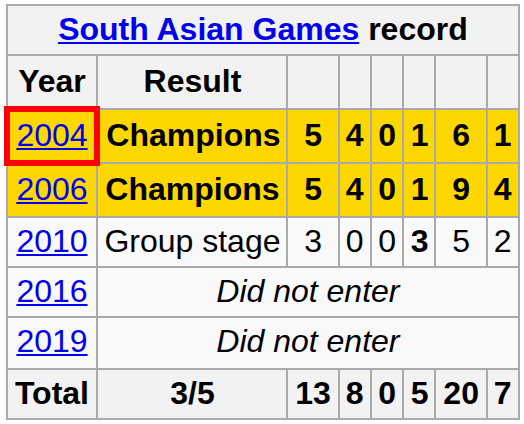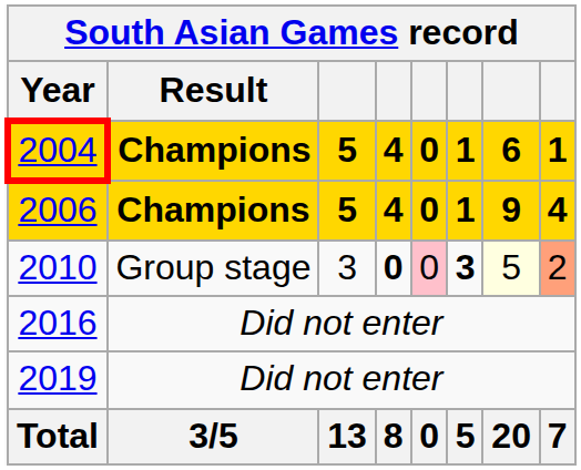2010 | column 4: normal -> bold
2010 | column 5: no background -> pink background
2010 | column 7: no background -> lightyellow background
2010 | column 8: no background -> lightsalmon background
